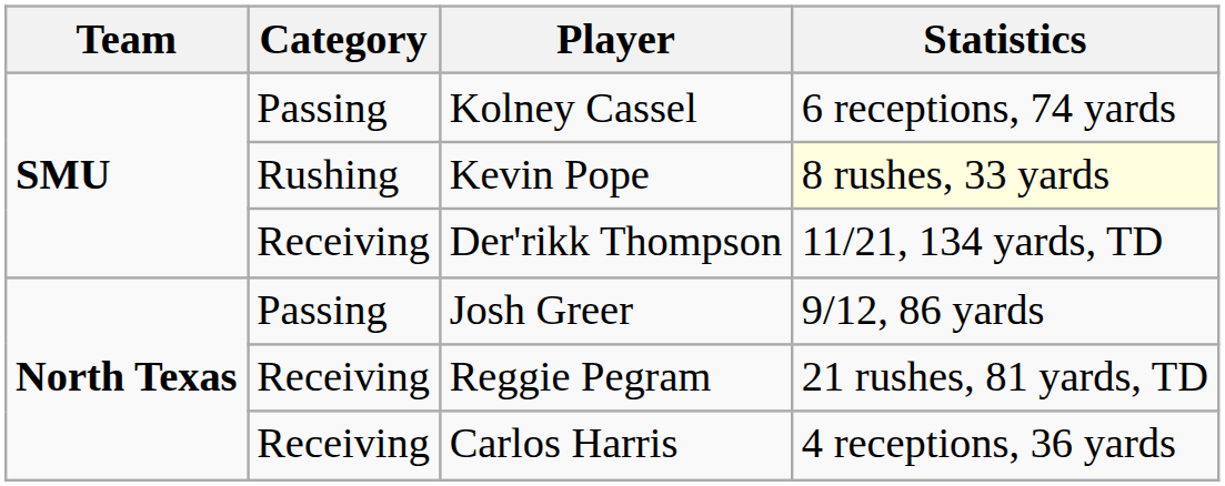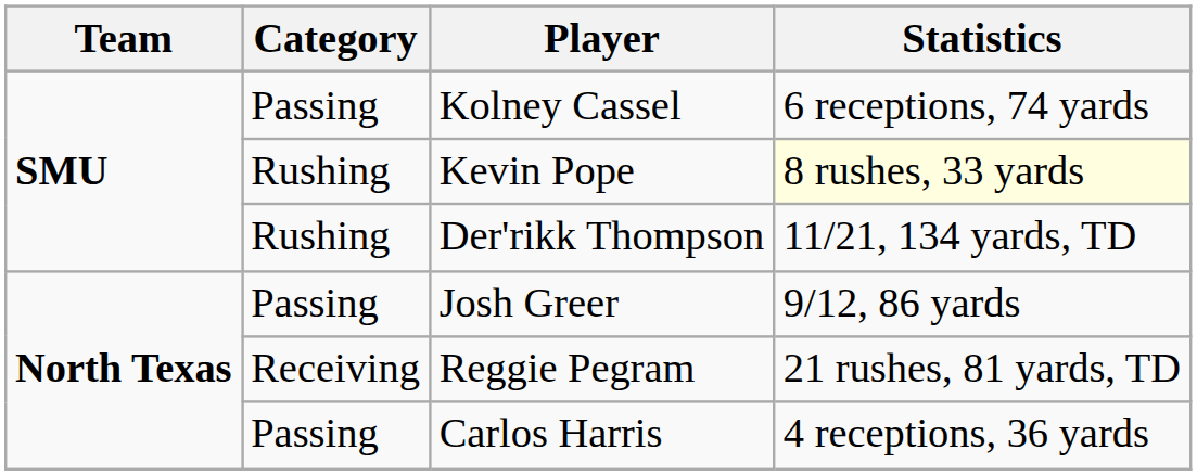Der'rikk Thompson | Category: Receiving -> Rushing
Carlos Harris | Category: Receiving -> Passing
